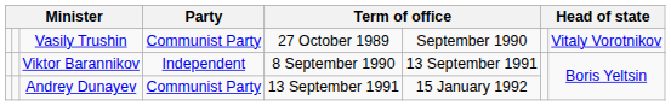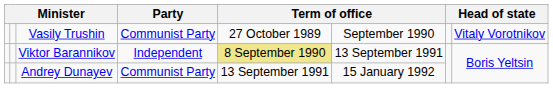Viktor Barannikov | column 5: no background -> khaki background
